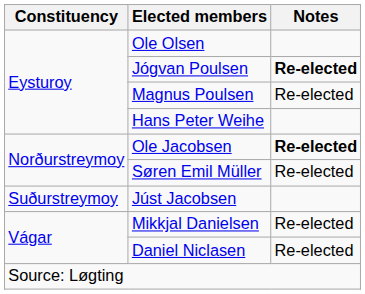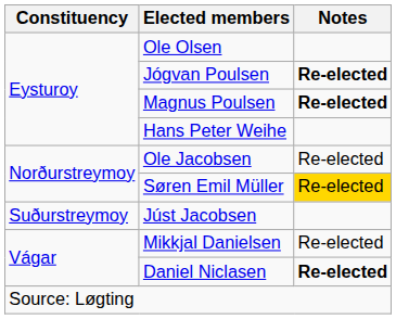Magnus Poulsen | Notes: normal -> bold
Ole Jacobsen | Notes: bold -> normal
Søren Emil Müller | Notes: no background -> gold background
Daniel Niclasen | Notes: normal -> bold
